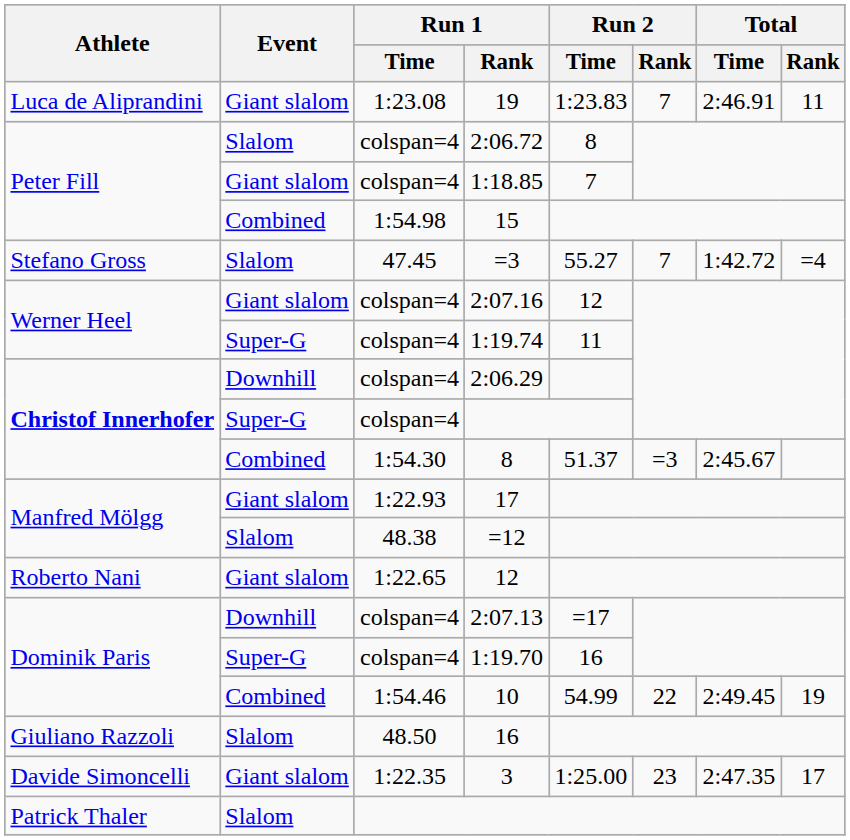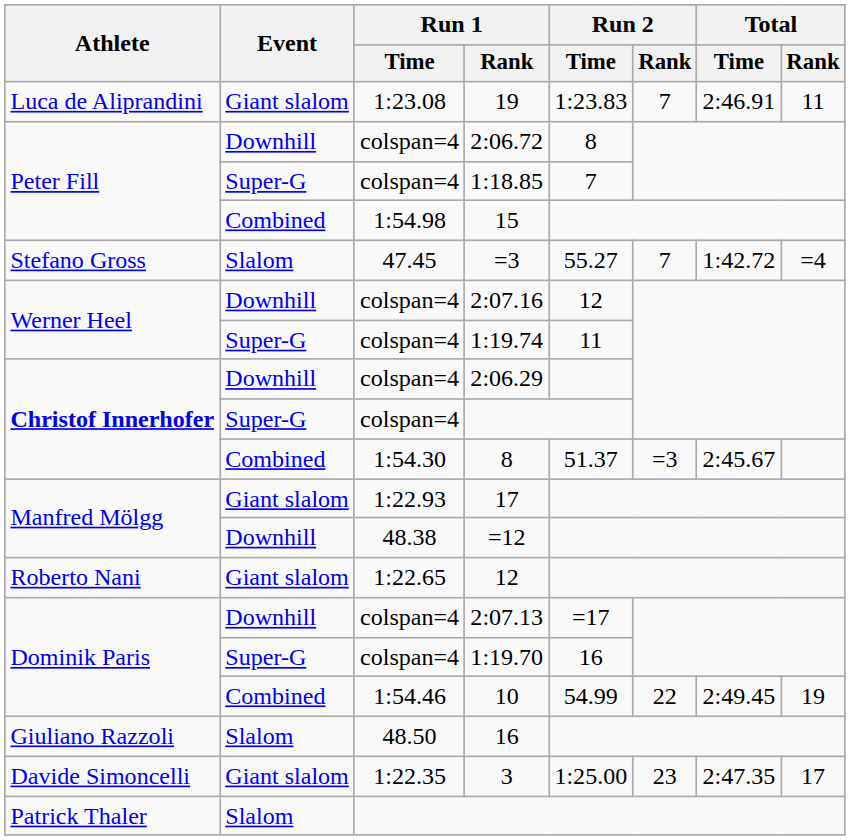2:06.72 | Event: Slalom -> Downhill
1:18.85 | Event: Giant slalom -> Super-G
2:07.16 | Event: Giant slalom -> Downhill
=12 | Event: Slalom -> Downhill
